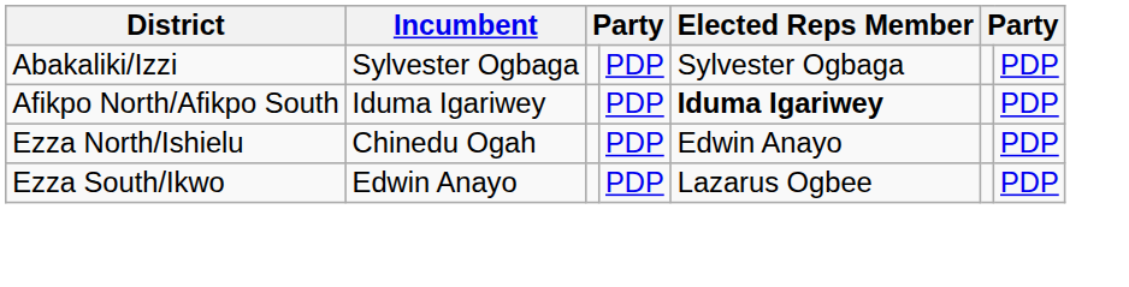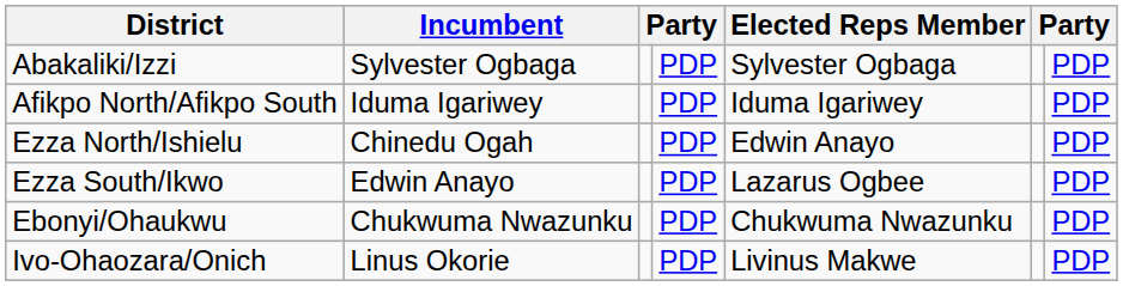Afikpo North/Afikpo South | Elected Reps Member: bold -> normal
+ row: Ebonyi/Ohaukwu | Chukwuma Nwazunku | PDP | Chukwuma Nwazunku | PDP
+ row: Ivo-Ohaozara/Onich | Linus Okorie | PDP | Livinus Makwe | PDP
